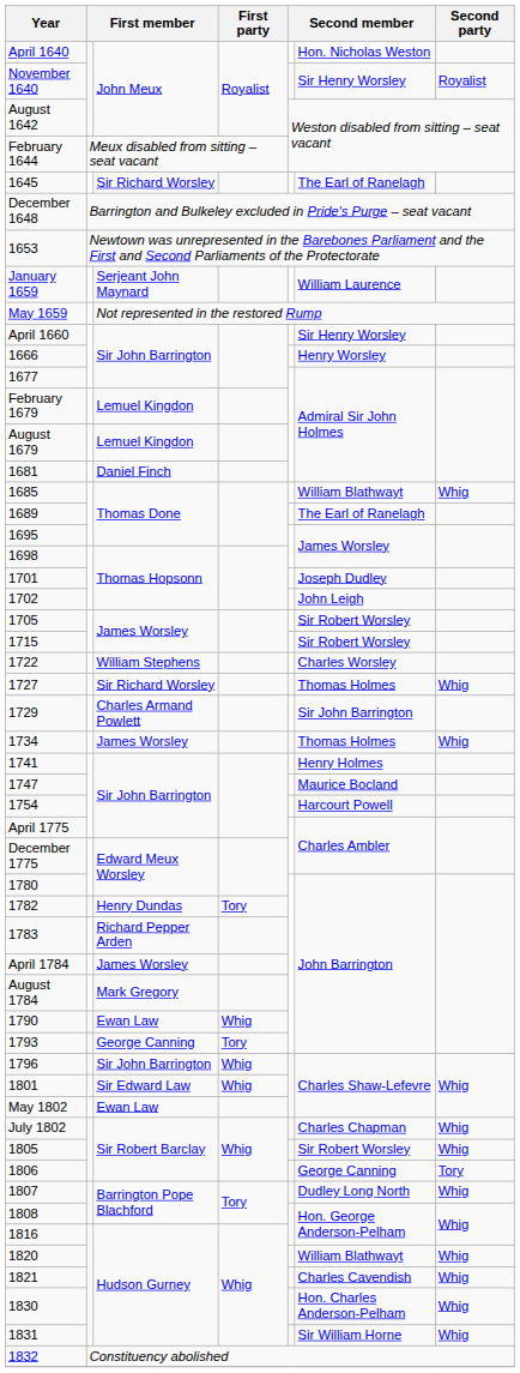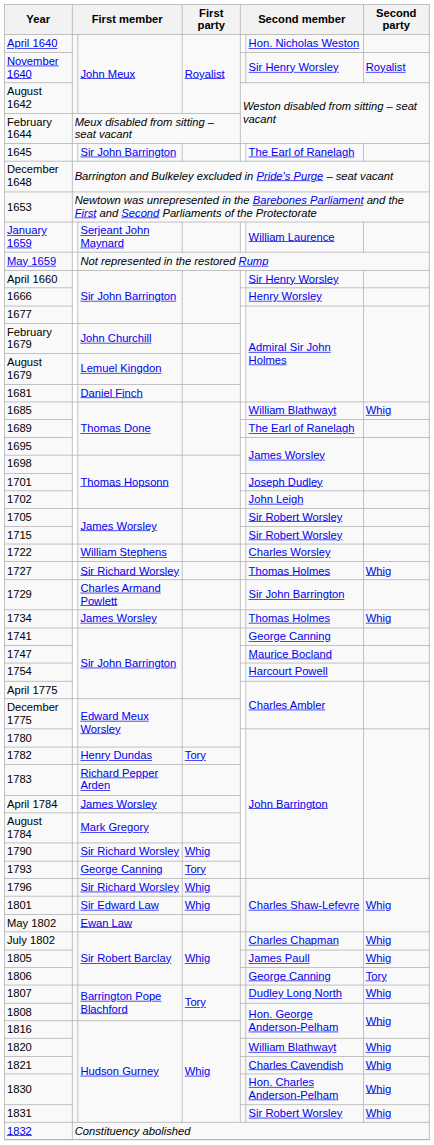1645 | column 3: Sir Richard Worsley -> Sir John Barrington
February 1679 | column 3: Lemuel Kingdon -> John Churchill
1741 | column 6: Henry Holmes -> George Canning
1790 | column 3: Ewan Law -> Sir Richard Worsley
1796 | column 3: Sir John Barrington -> Sir Richard Worsley
1805 | column 6: Sir Robert Worsley -> James Paull
1831 | column 6: Sir William Horne -> Sir Robert Worsley
